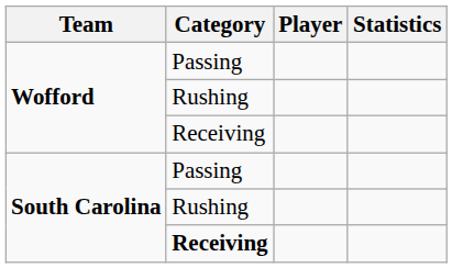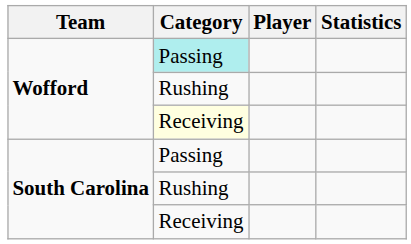Wofford / Passing | Category: no background -> paleturquoise background
Wofford / Receiving | Category: no background -> lightyellow background
South Carolina / Receiving | Category: bold -> normal
